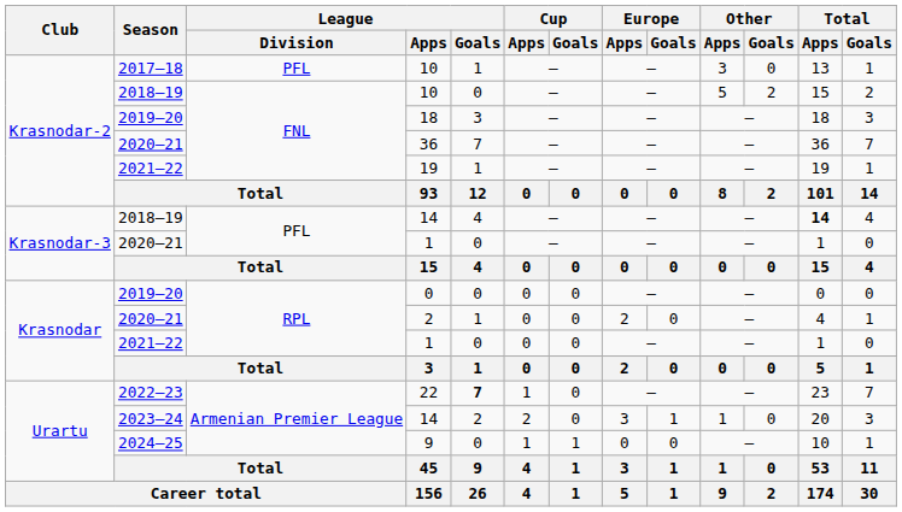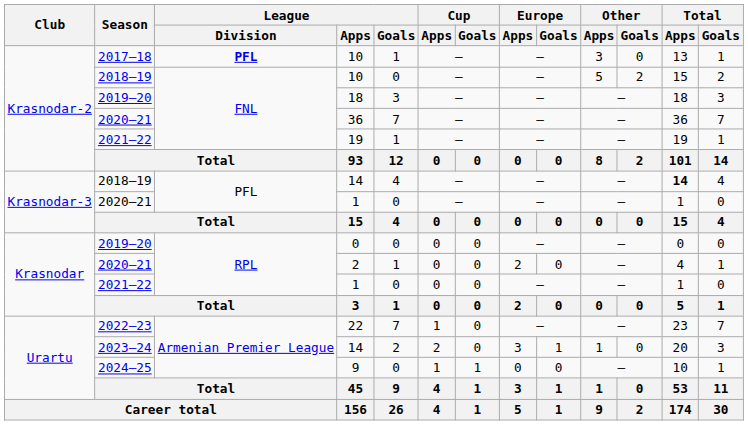2017–18 / 10 | League / Division: normal -> bold
22 | League / Goals: bold -> normal
